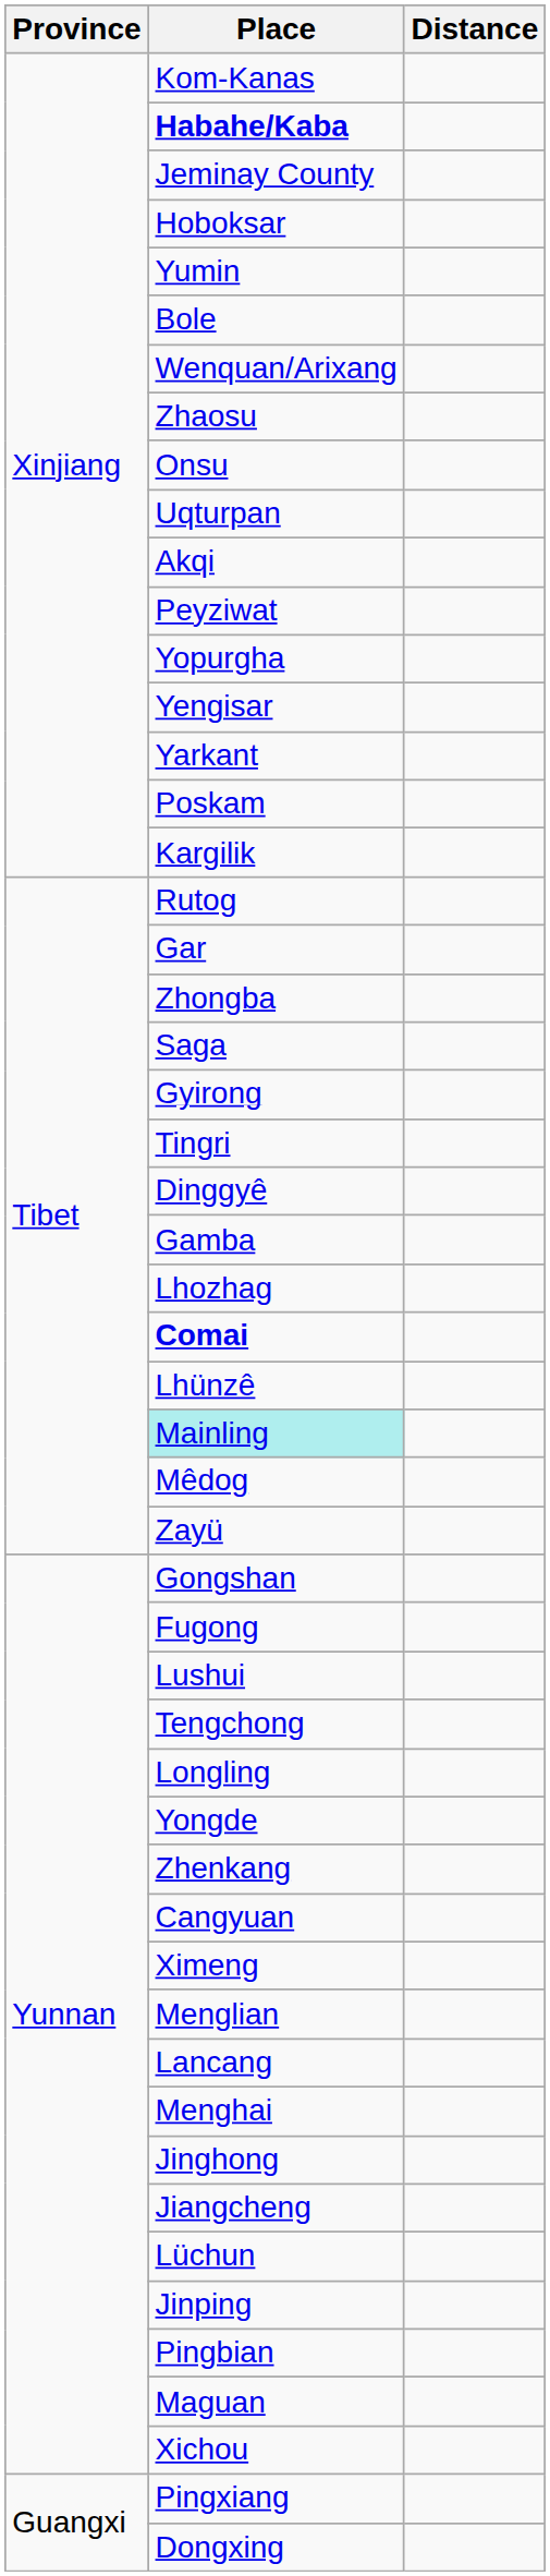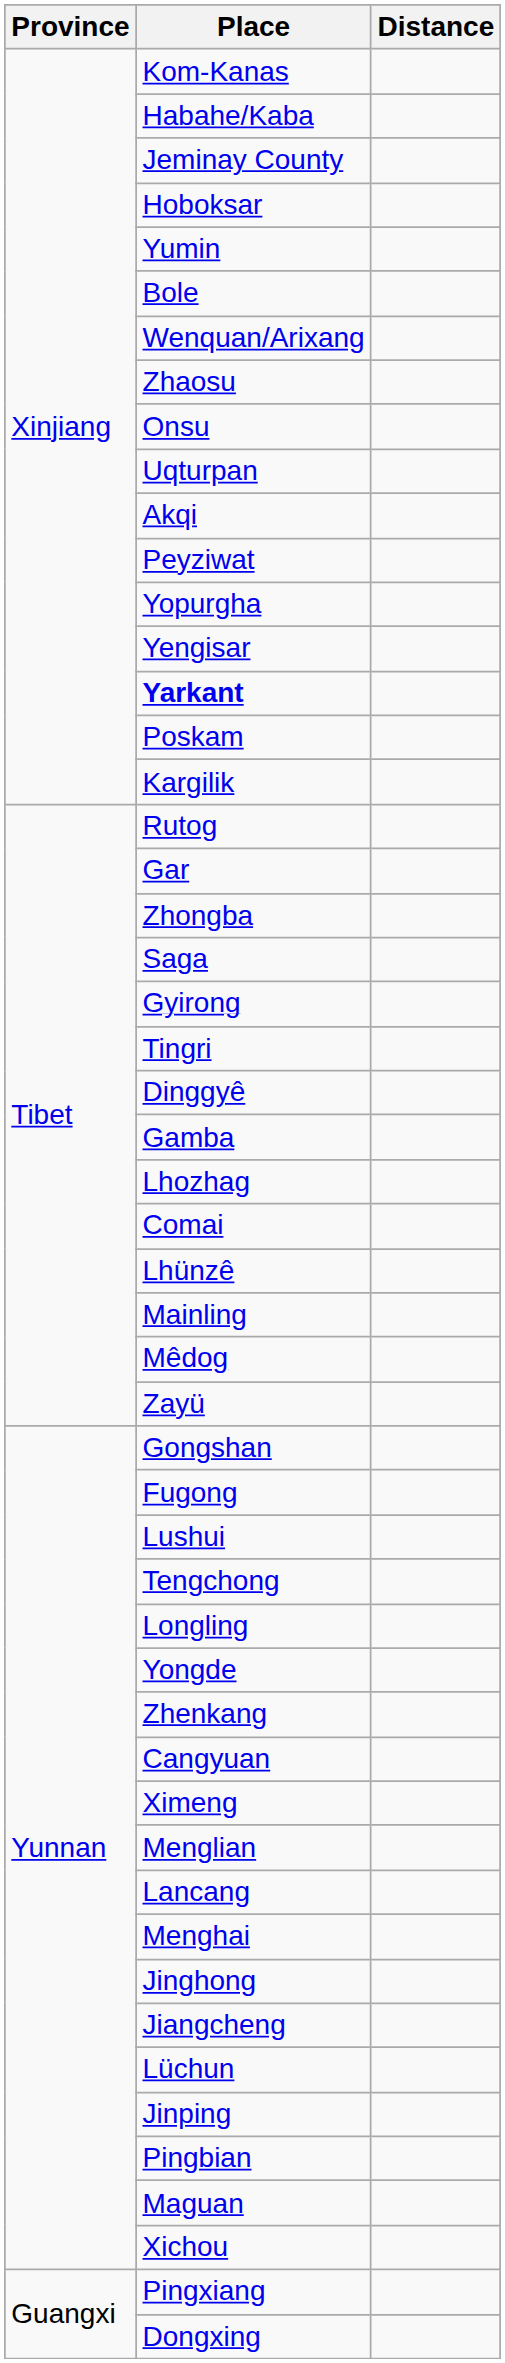Habahe/Kaba | Place: bold -> normal
Yarkant | Place: normal -> bold
Comai | Place: bold -> normal
Mainling | Place: paleturquoise background -> no background
